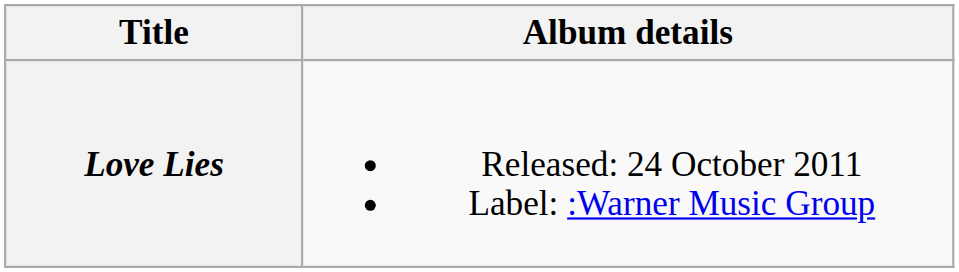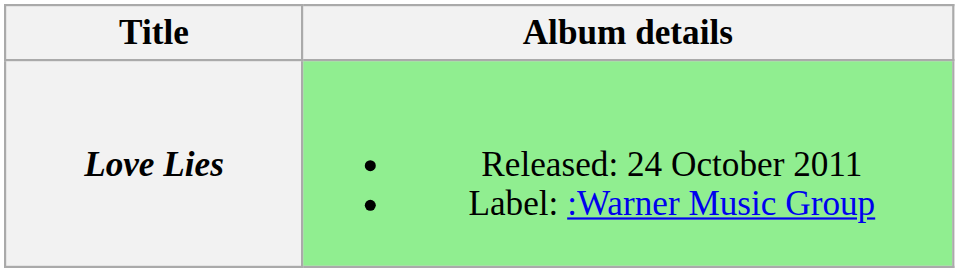Love Lies | Album details: no background -> lightgreen background
